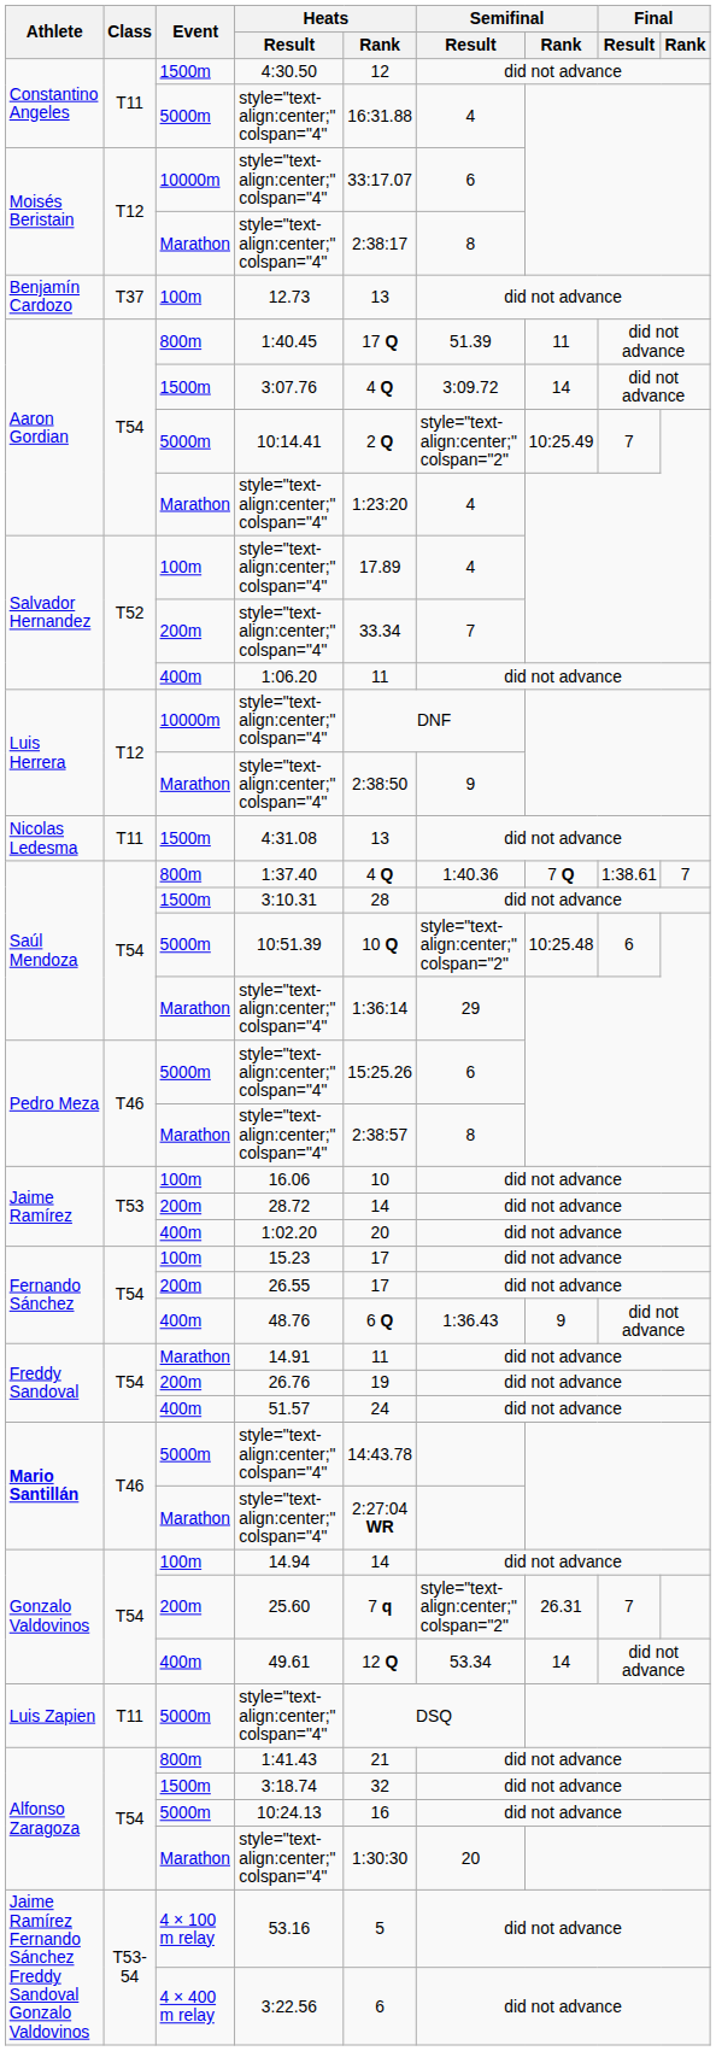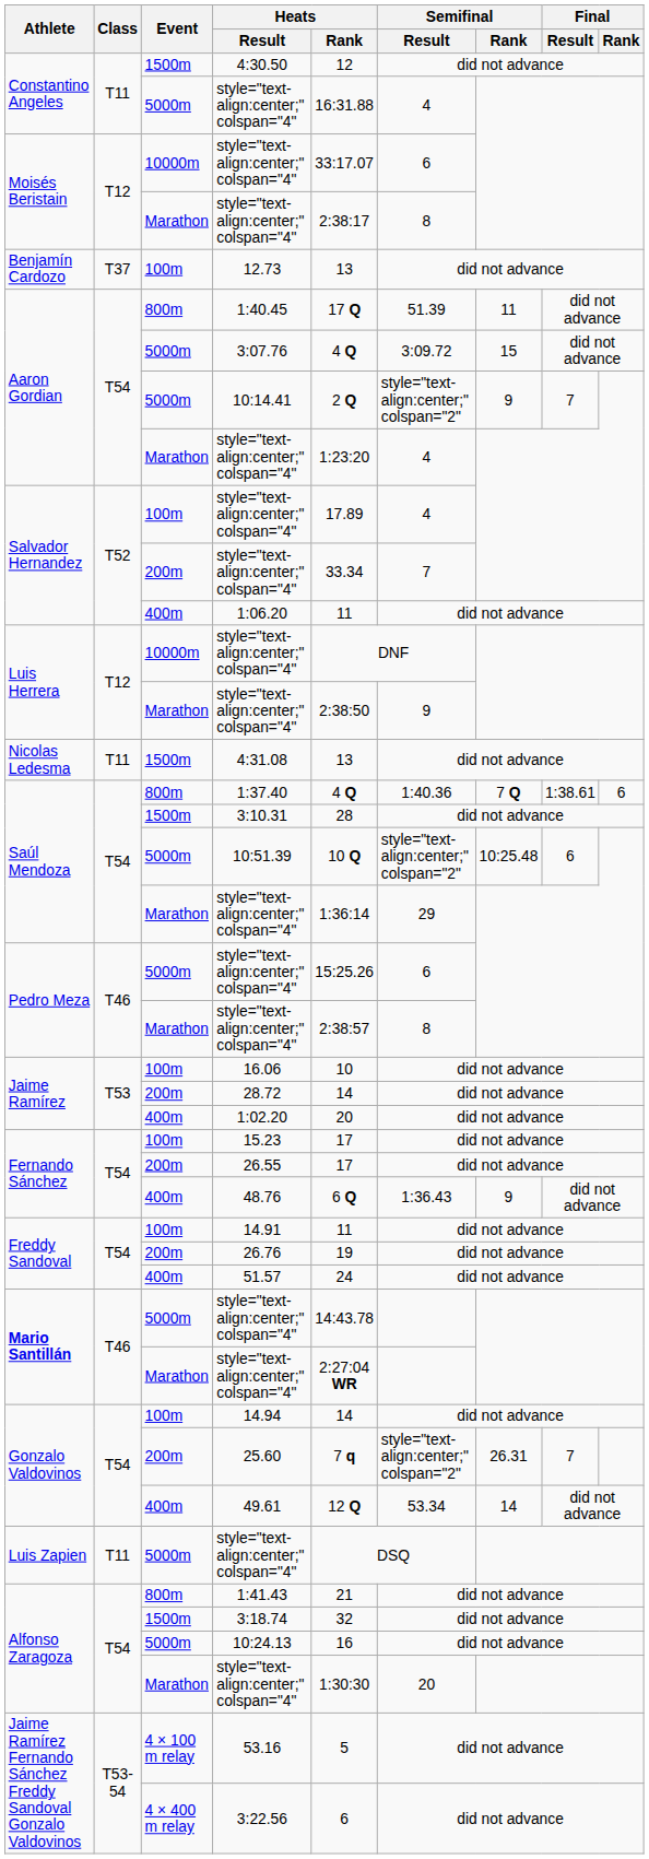3:07.76 | Event: 1500m -> 5000m
3:07.76 | Semifinal / Rank: 14 -> 15
10:14.41 | Semifinal / Rank: 10:25.49 -> 9
1:37.40 | Final / Rank: 7 -> 6
14.91 | Event: Marathon -> 100m
